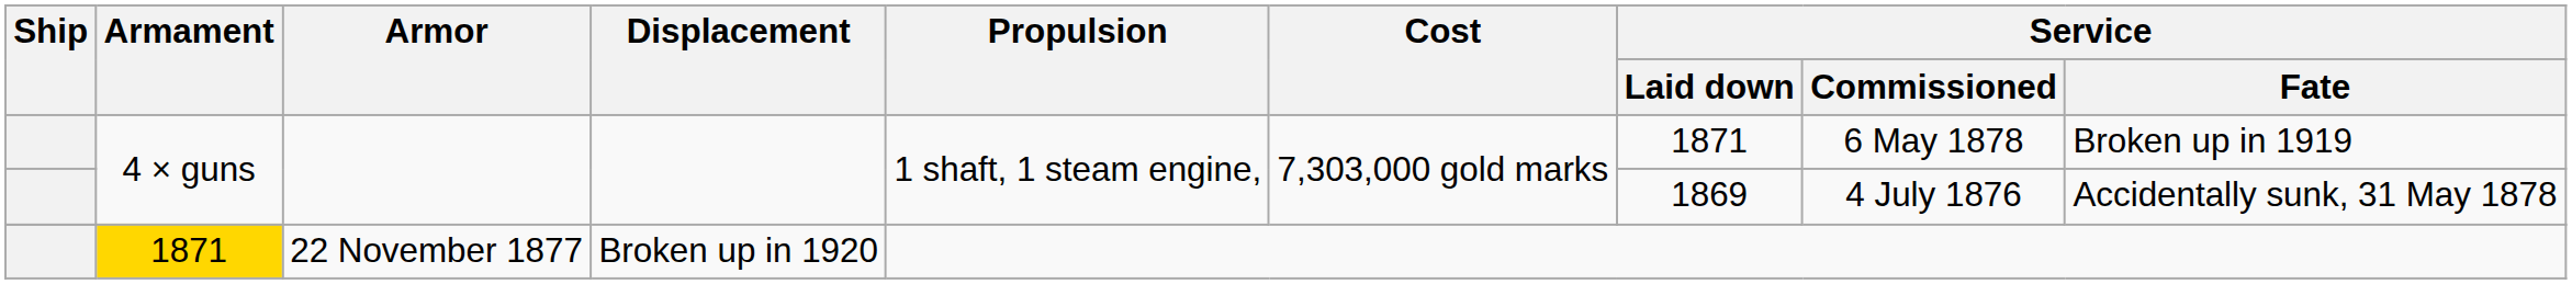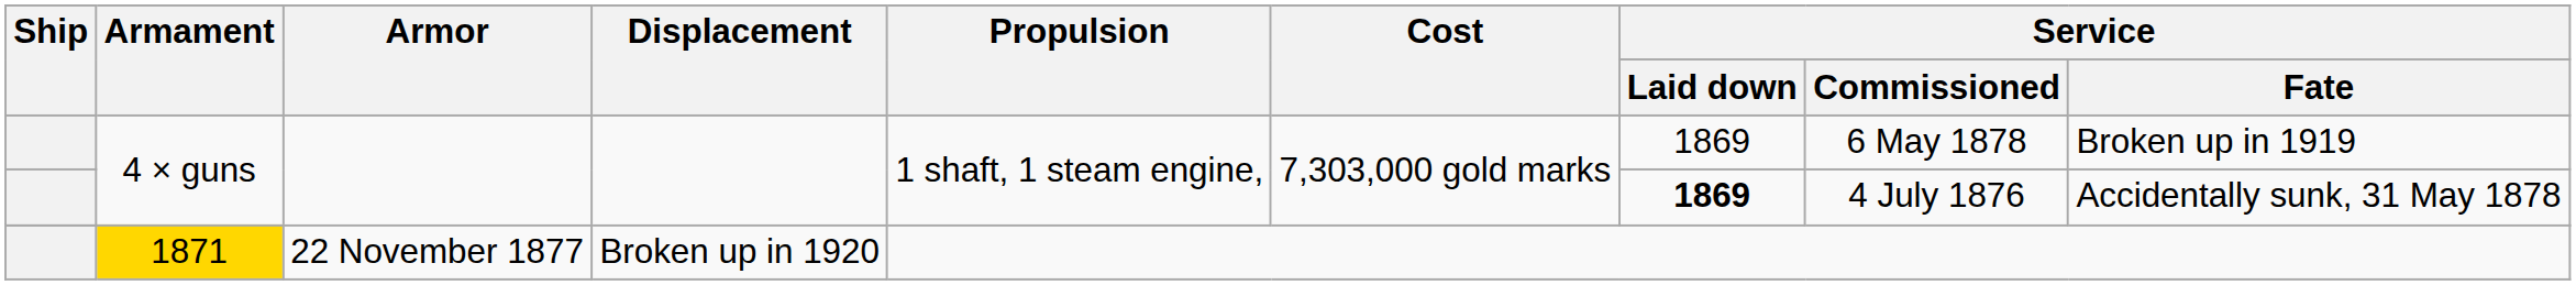row 3 | Service / Laid down: 1871 -> 1869
row 4 | Service / Laid down: normal -> bold
